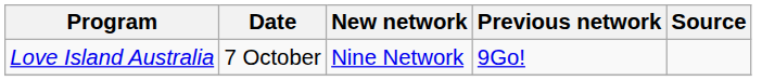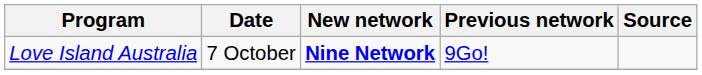Love Island Australia | New network: normal -> bold
